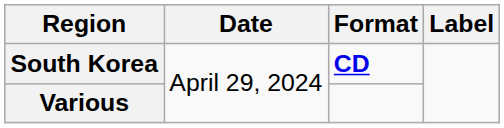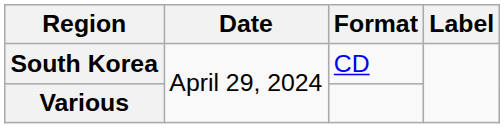South Korea | Format: bold -> normal
